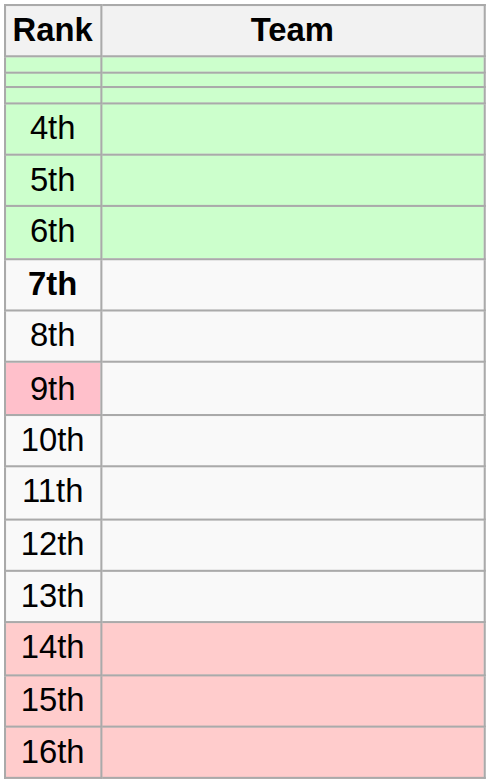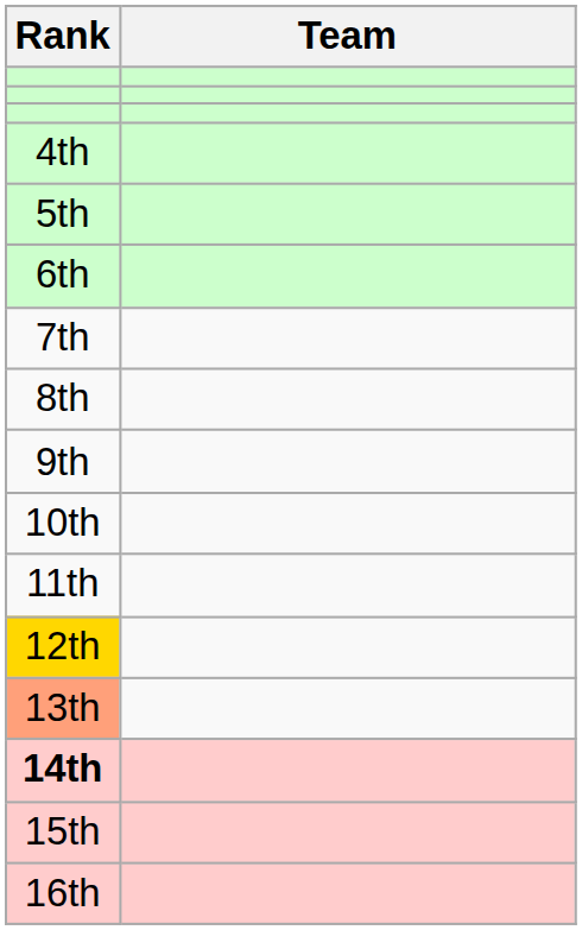row 8 | Rank: bold -> normal
row 10 | Rank: pink background -> no background
row 13 | Rank: no background -> gold background
row 14 | Rank: no background -> lightsalmon background
row 15 | Rank: normal -> bold
